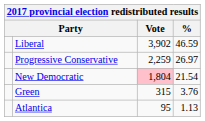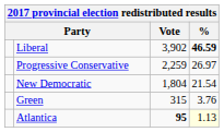Liberal | %: normal -> bold
New Democratic | Vote: pink background -> no background
Atlantica | Vote: normal -> bold
Atlantica | %: no background -> lightyellow background
